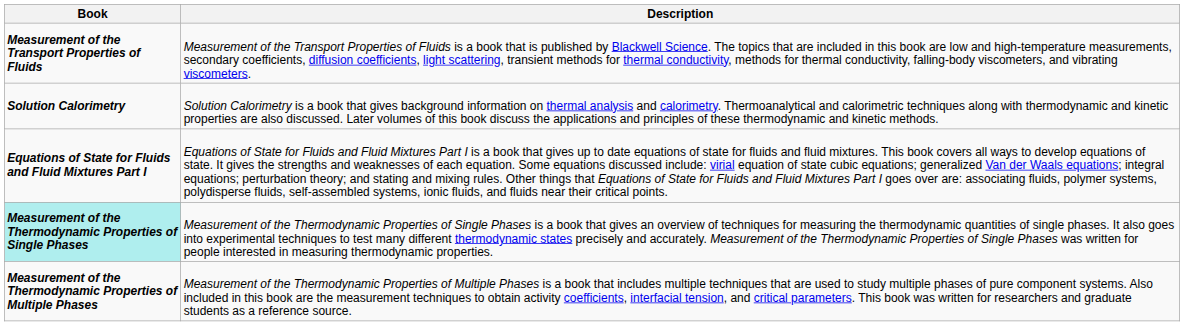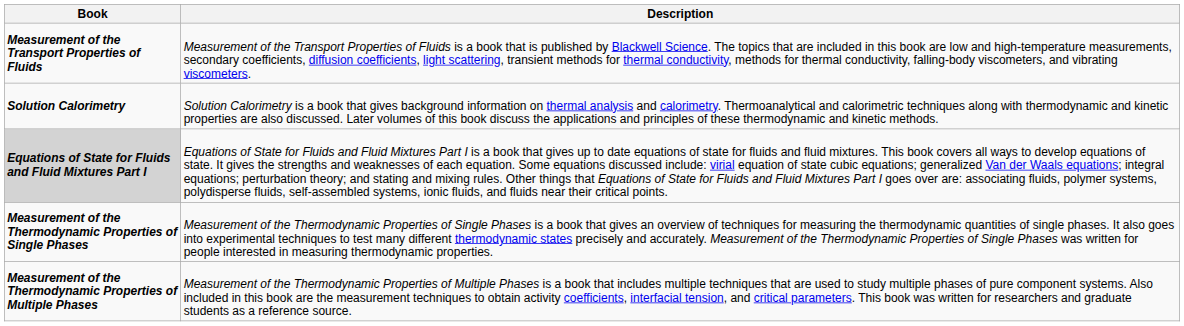Equations of State for Fluids and Fluid Mixtures Part I | Book: no background -> lightgrey background
Measurement of the Thermodynamic Properties of Single Phases | Book: paleturquoise background -> no background
